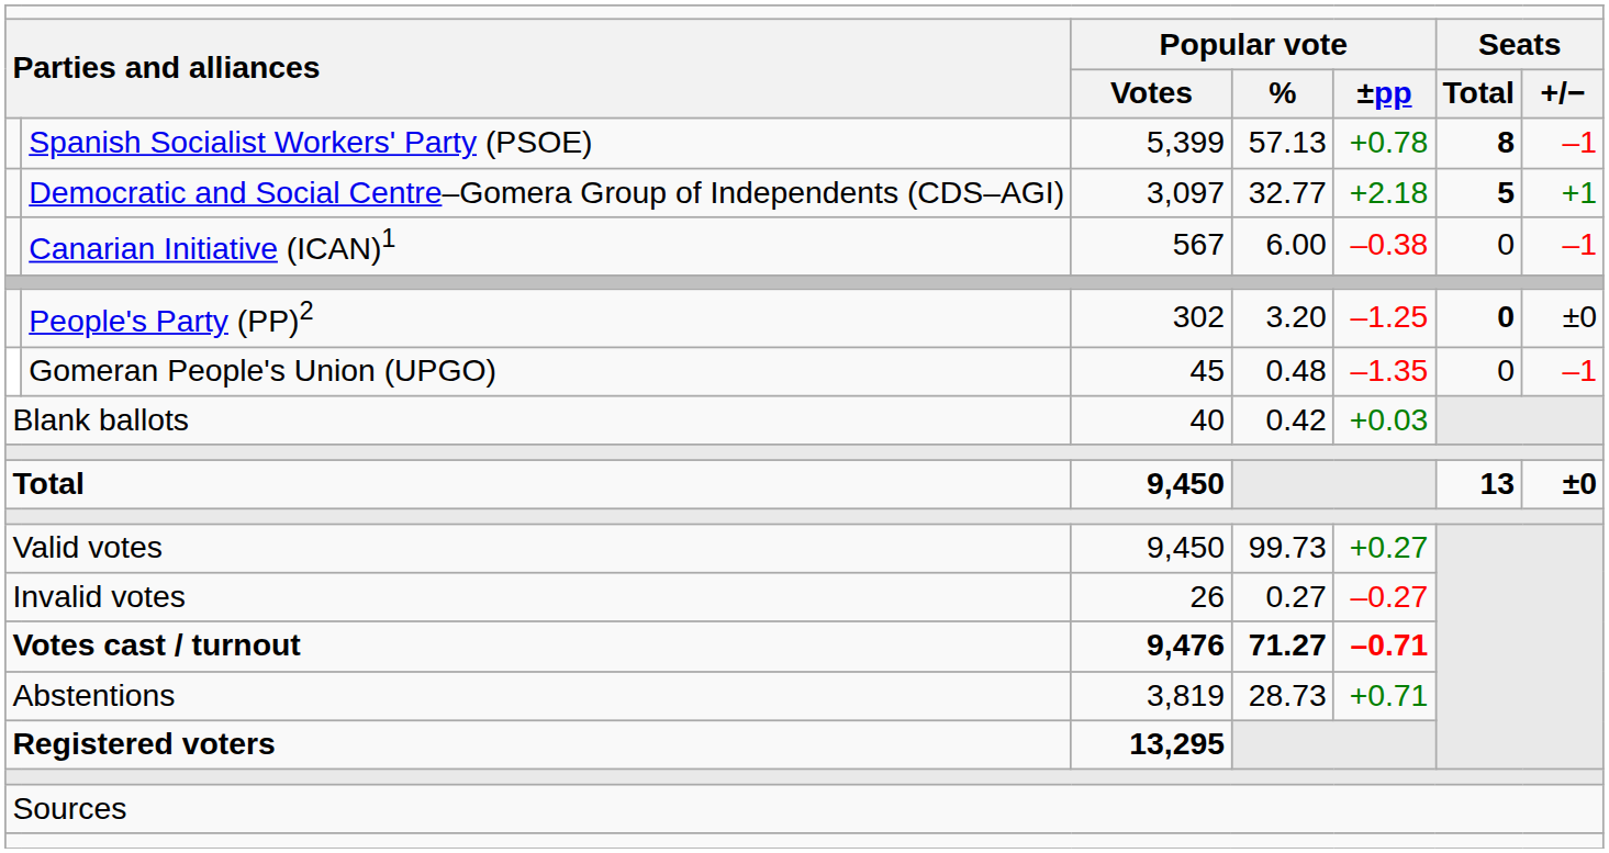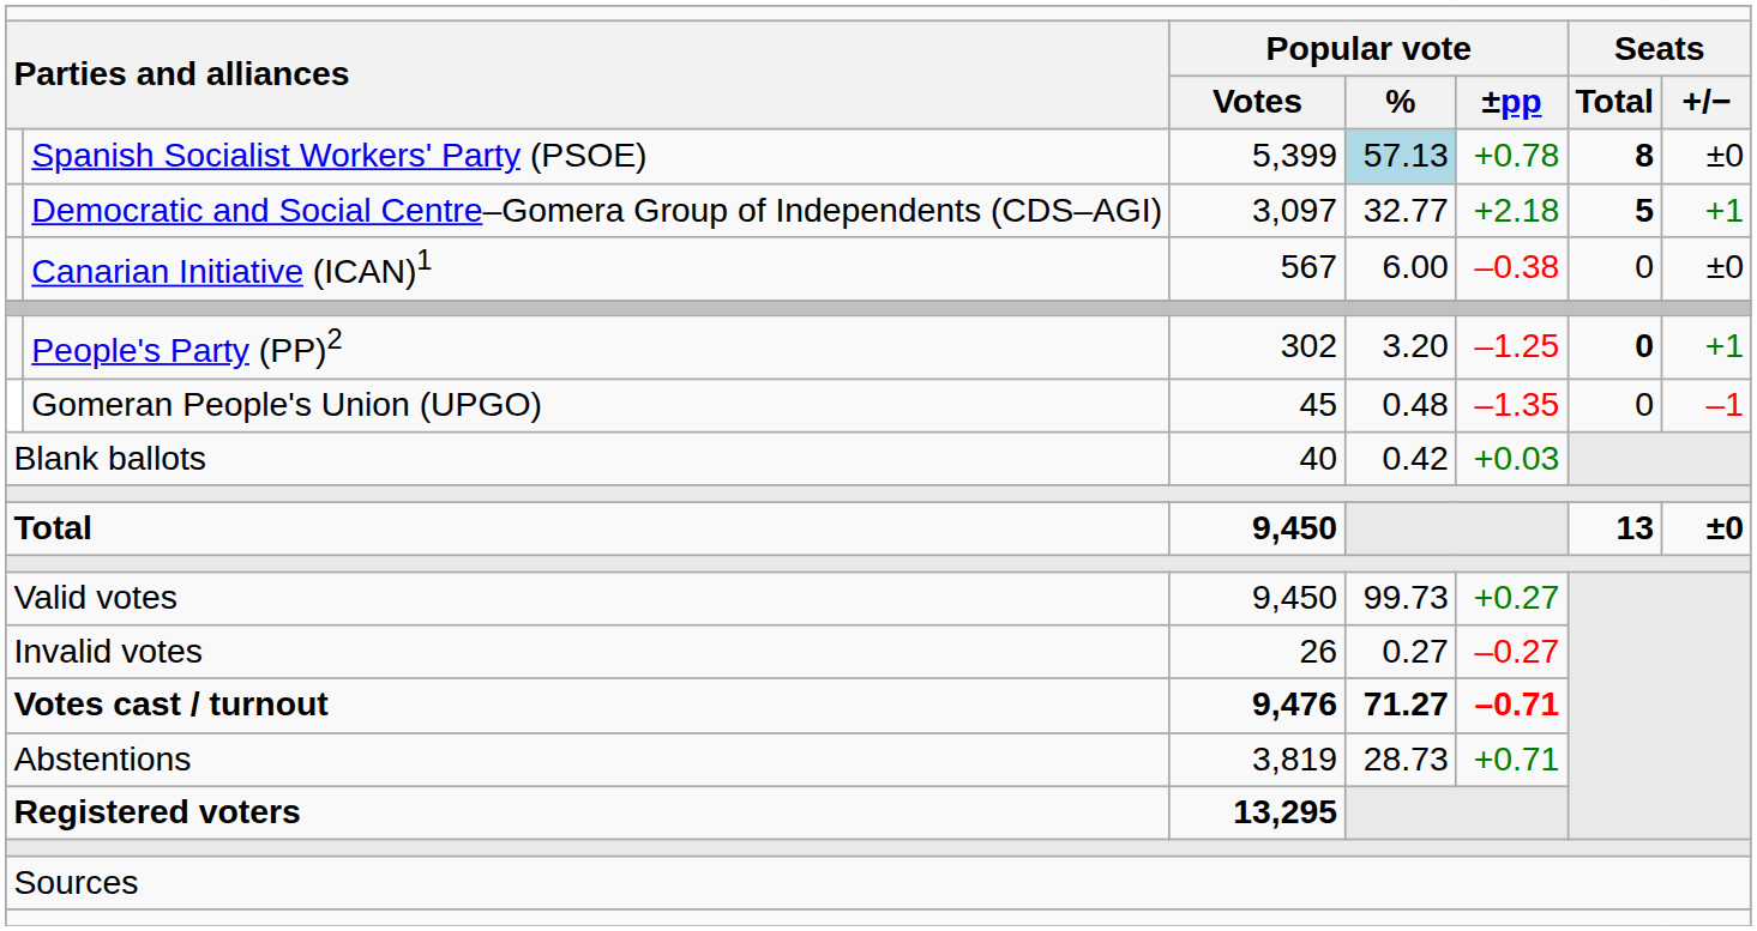Spanish Socialist Workers' Party (PSOE) | column 4: no background -> lightblue background
Spanish Socialist Workers' Party (PSOE) | column 7: –1 -> ±0
Canarian Initiative (ICAN)1 | column 7: –1 -> ±0
People's Party (PP)2 | column 7: ±0 -> +1
